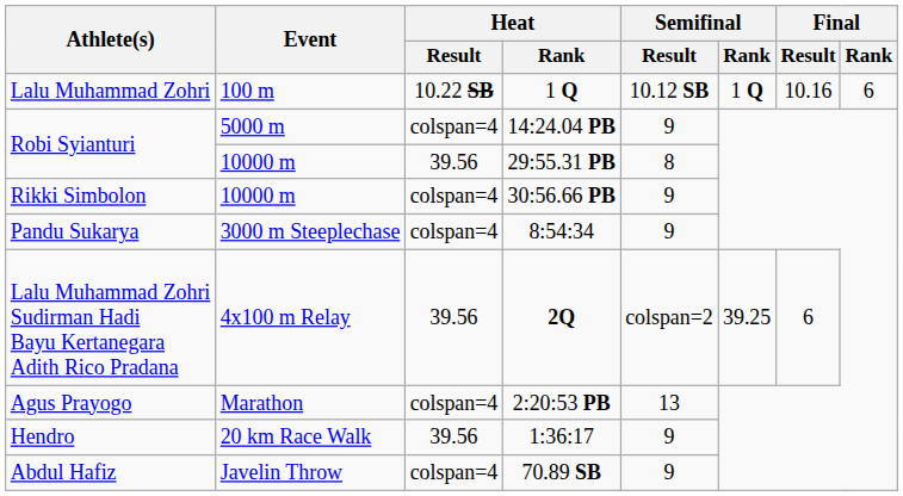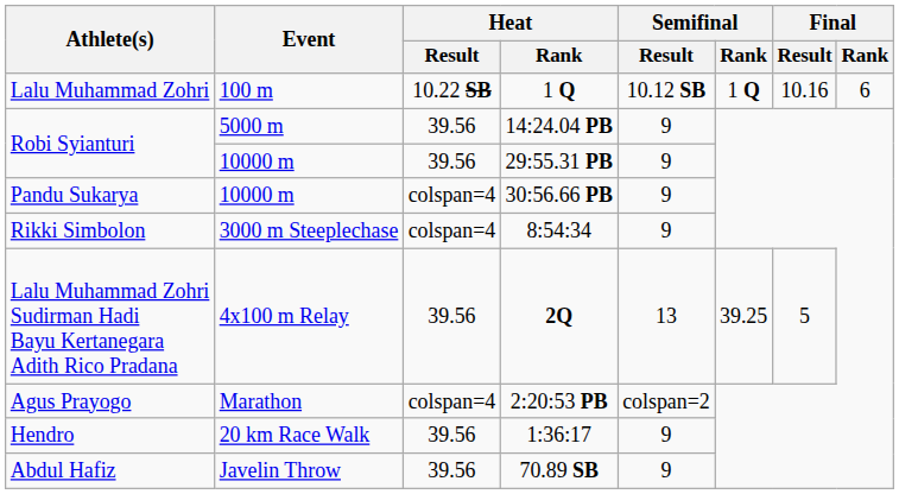14:24.04 PB | Heat / Result: colspan=4 -> 39.56
29:55.31 PB | Semifinal / Result: 8 -> 9
30:56.66 PB | Athlete(s): Rikki Simbolon -> Pandu Sukarya
8:54:34 | Athlete(s): Pandu Sukarya -> Rikki Simbolon
2Q | Semifinal / Result: colspan=2 -> 13
2Q | Final / Result: 6 -> 5
2:20:53 PB | Semifinal / Result: 13 -> colspan=2
70.89 SB | Heat / Result: colspan=4 -> 39.56
